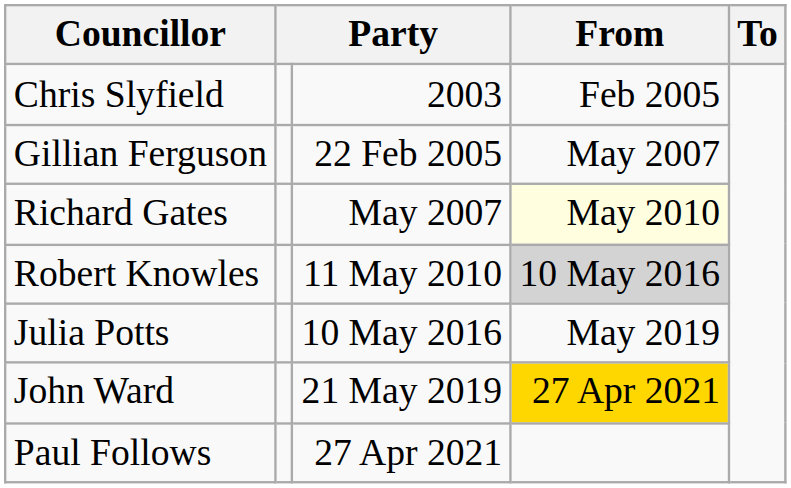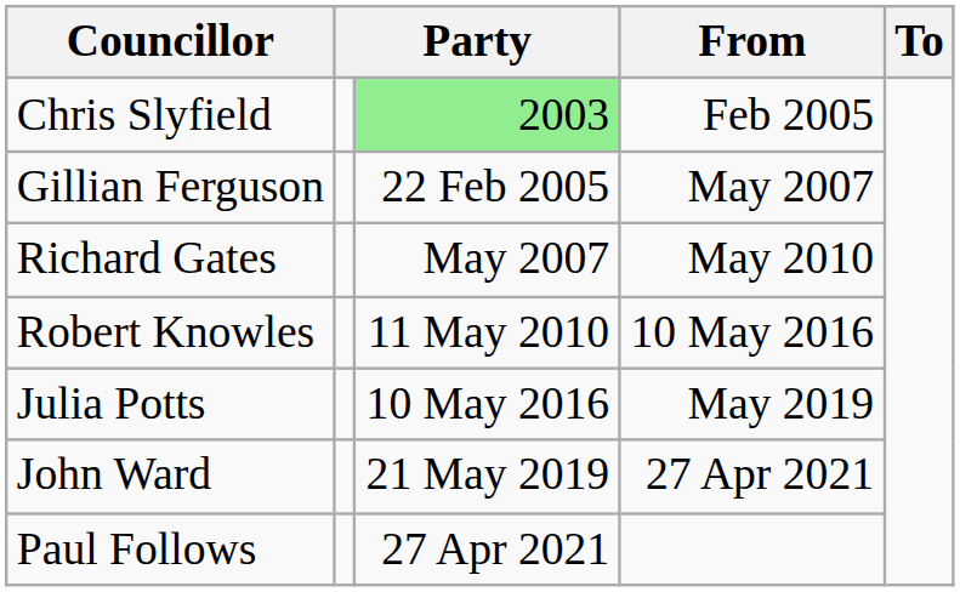Chris Slyfield | column 3: no background -> lightgreen background
Richard Gates | From: lightyellow background -> no background
Robert Knowles | From: lightgrey background -> no background
John Ward | From: gold background -> no background
